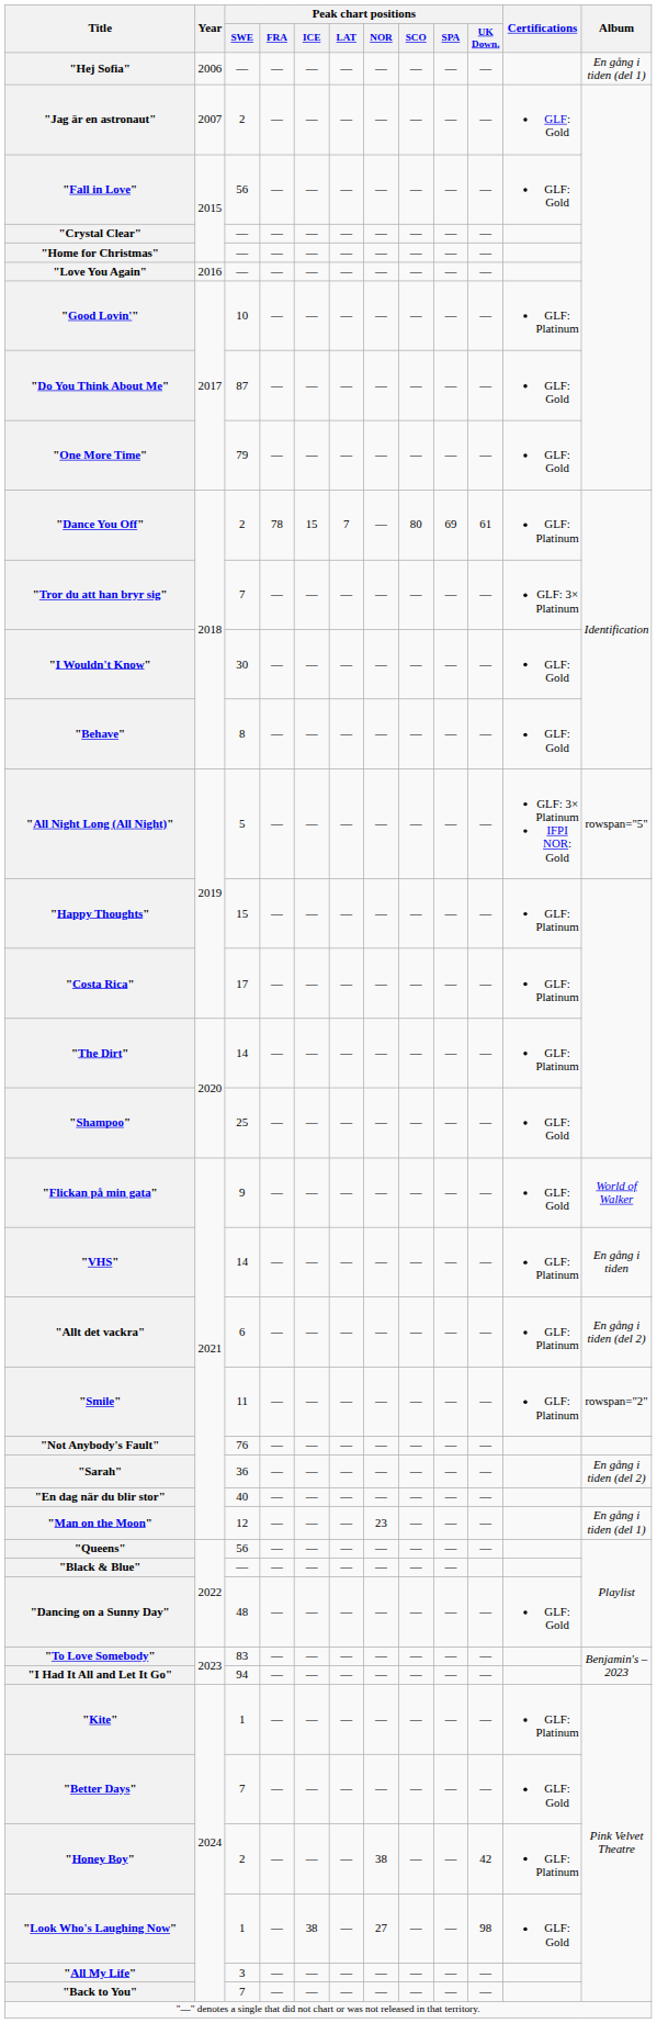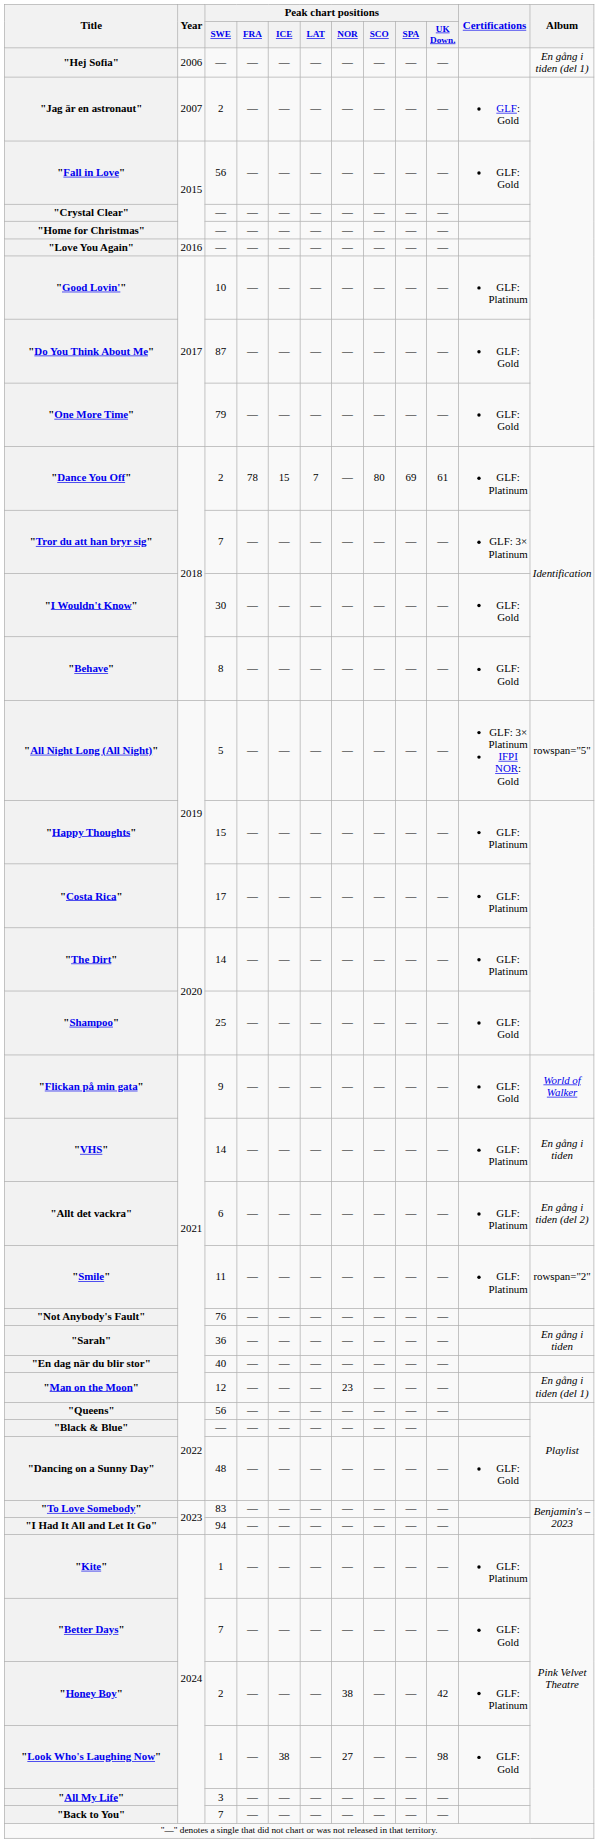"Sarah" | Album: En gång i tiden (del 2) -> En gång i tiden
